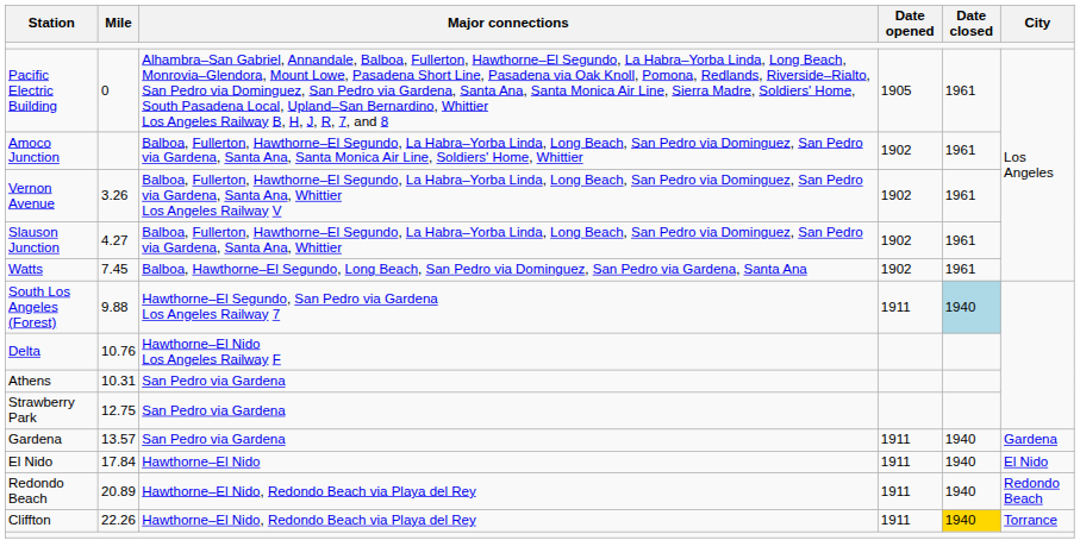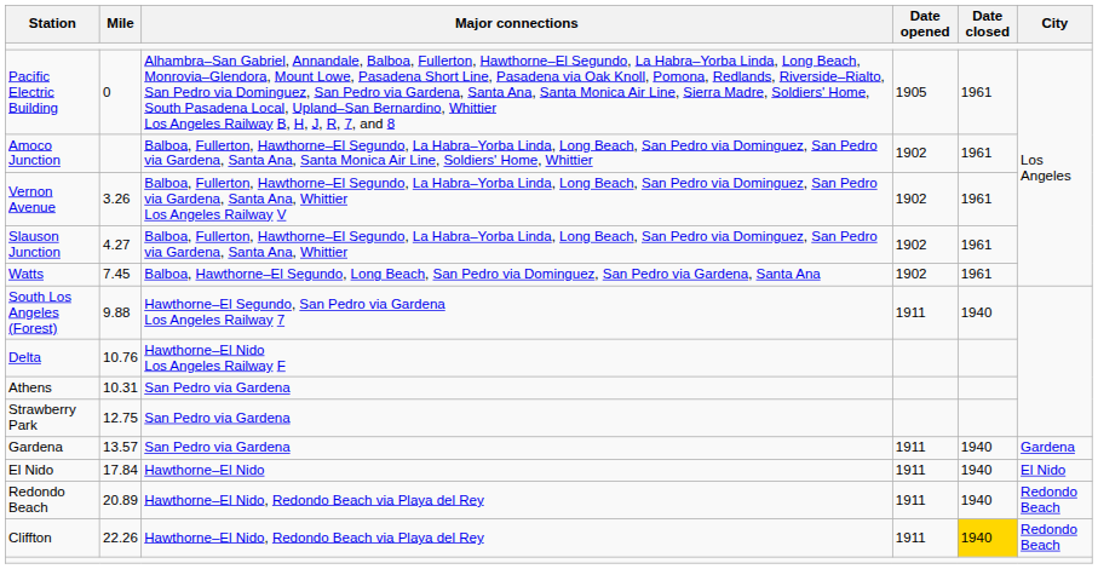South Los Angeles (Forest) | Date closed: lightblue background -> no background
Cliffton | City: Torrance -> Redondo Beach
